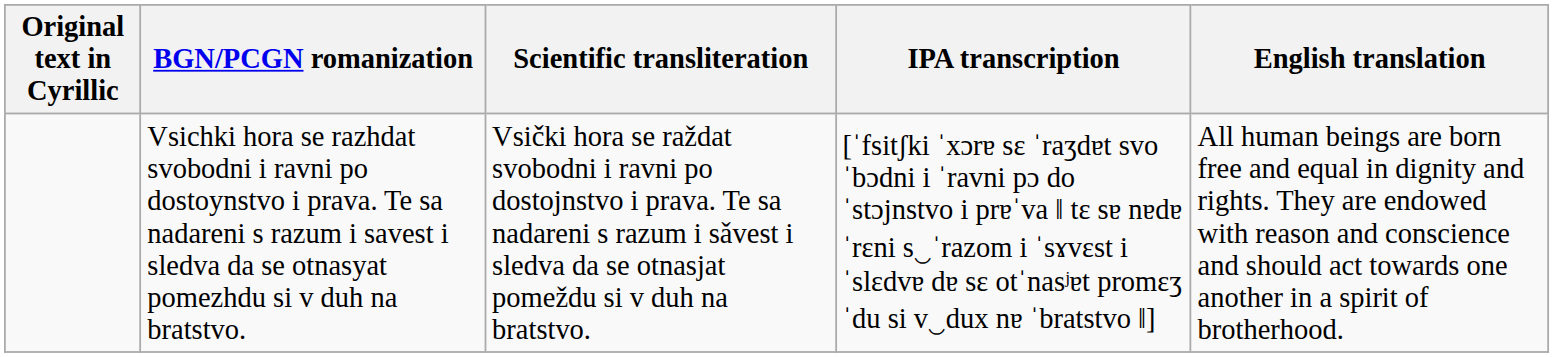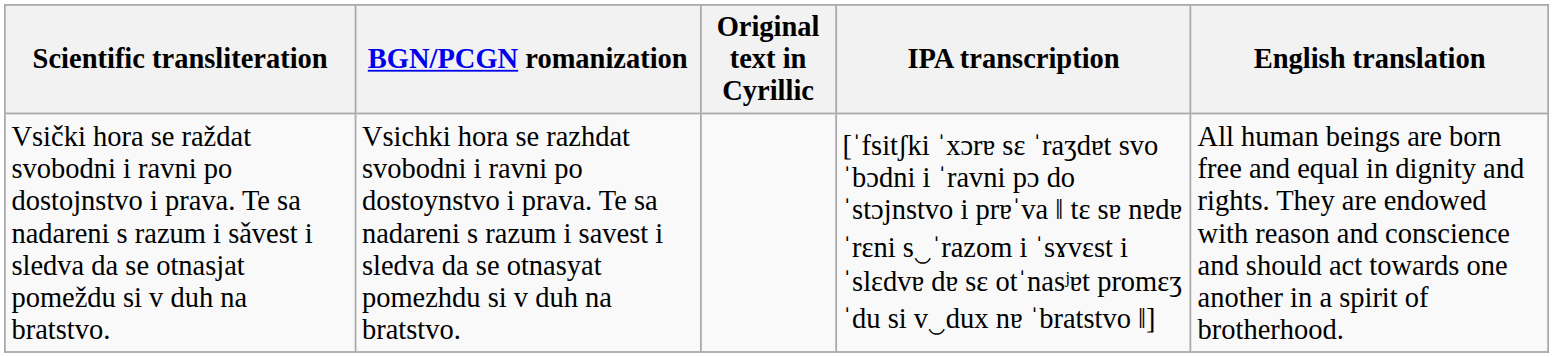columns swapped: Original text in Cyrillic <-> Scientific transliteration
